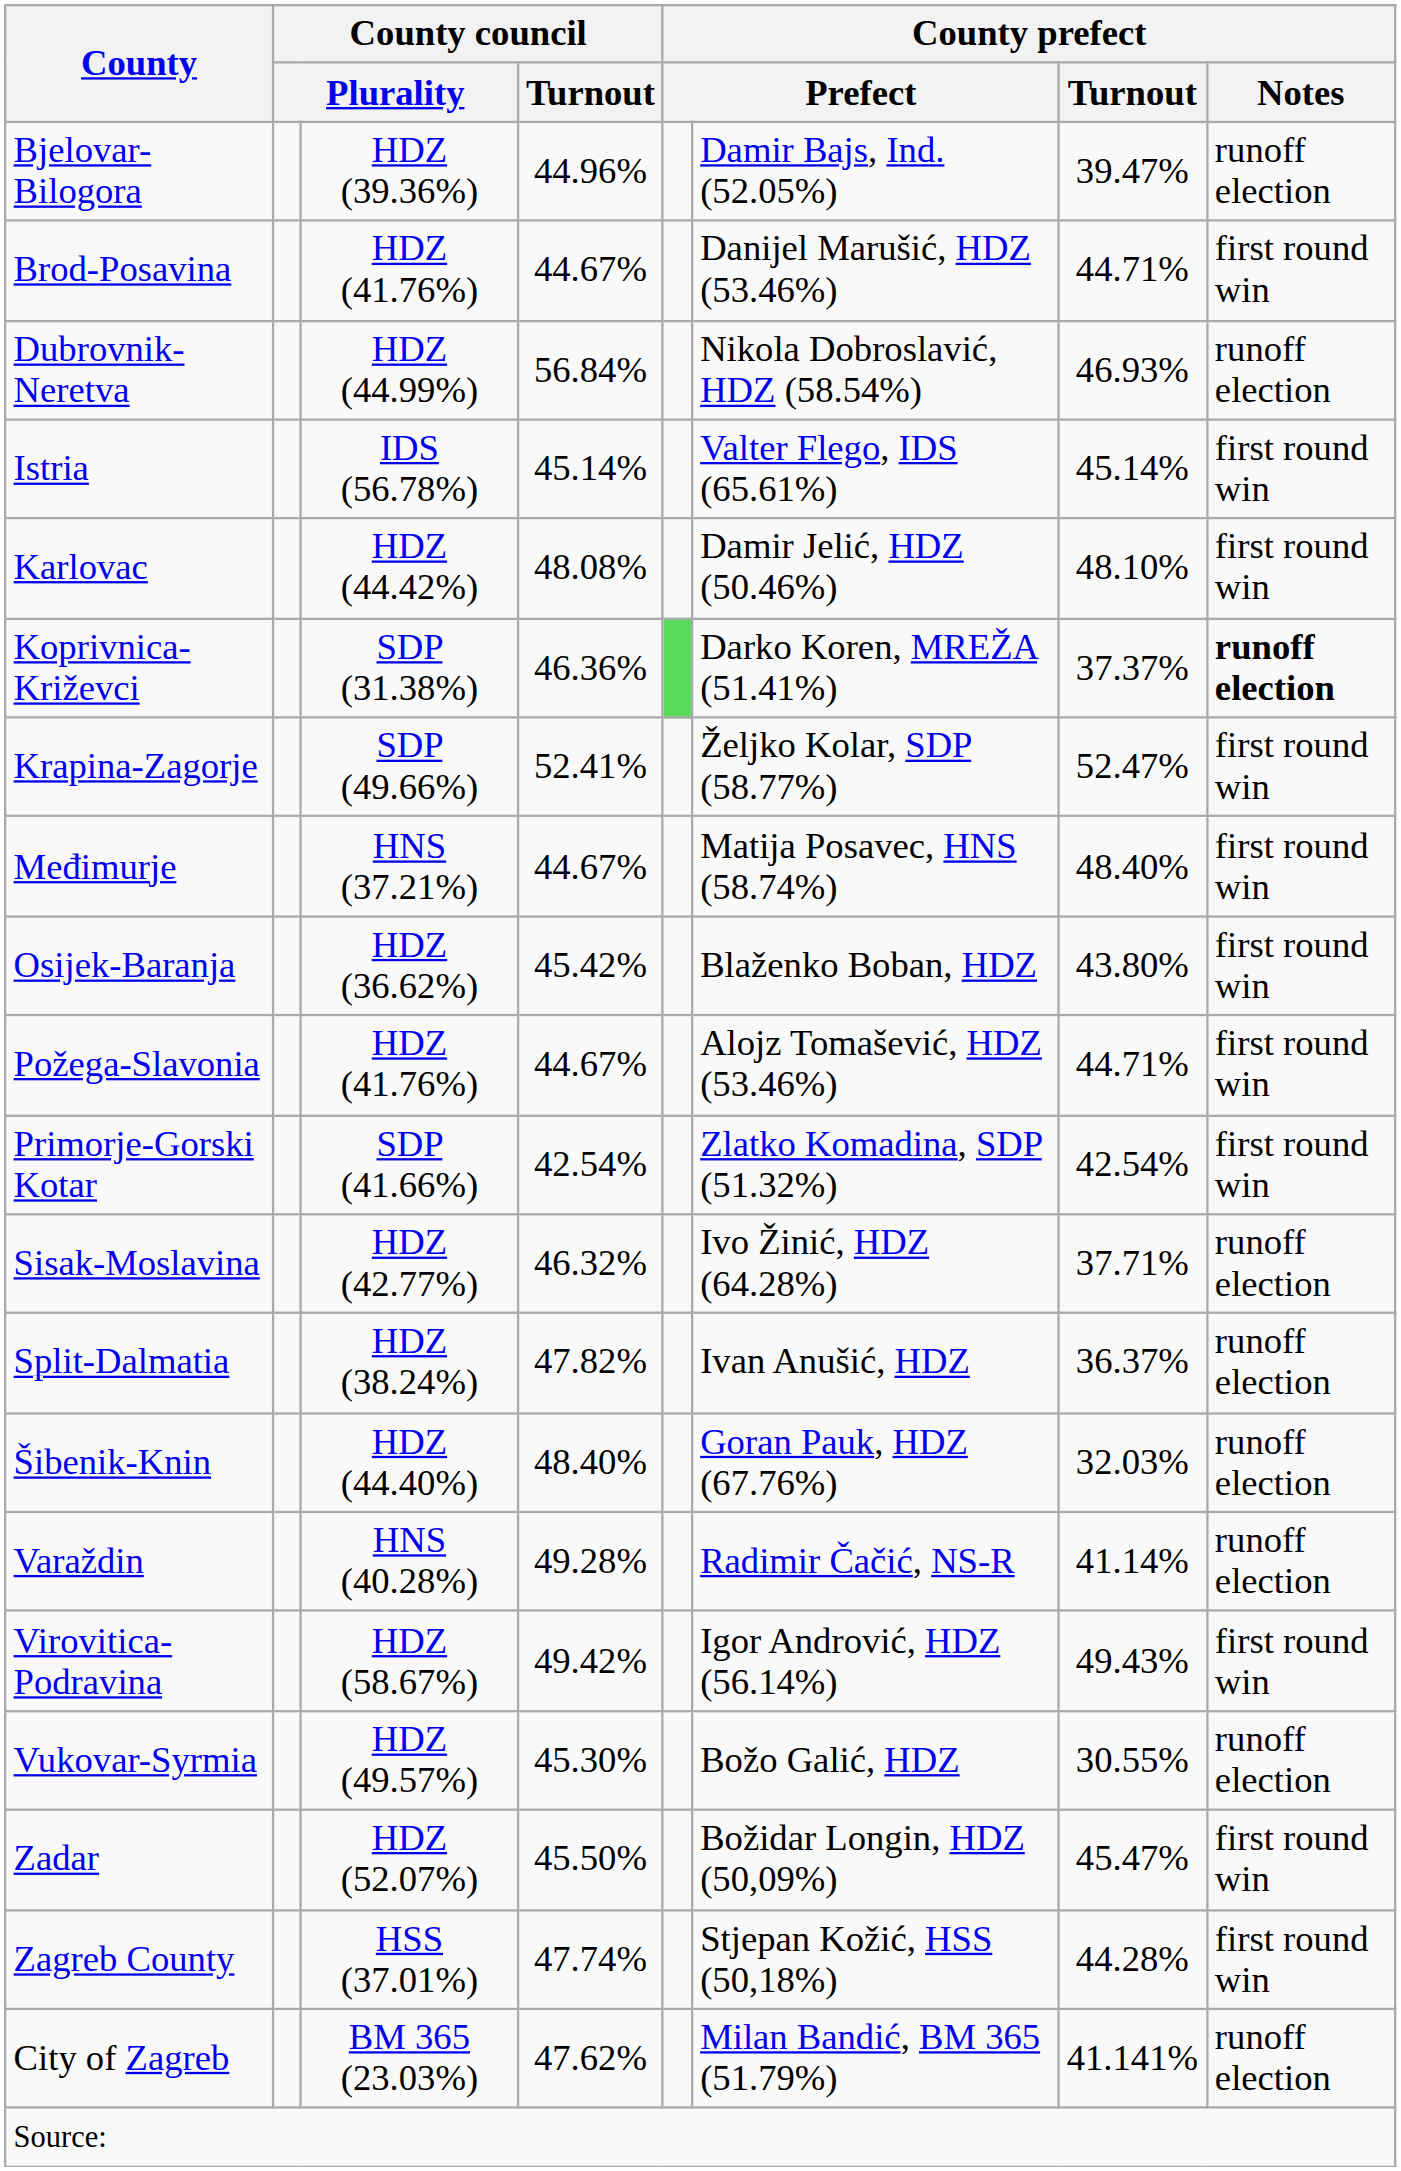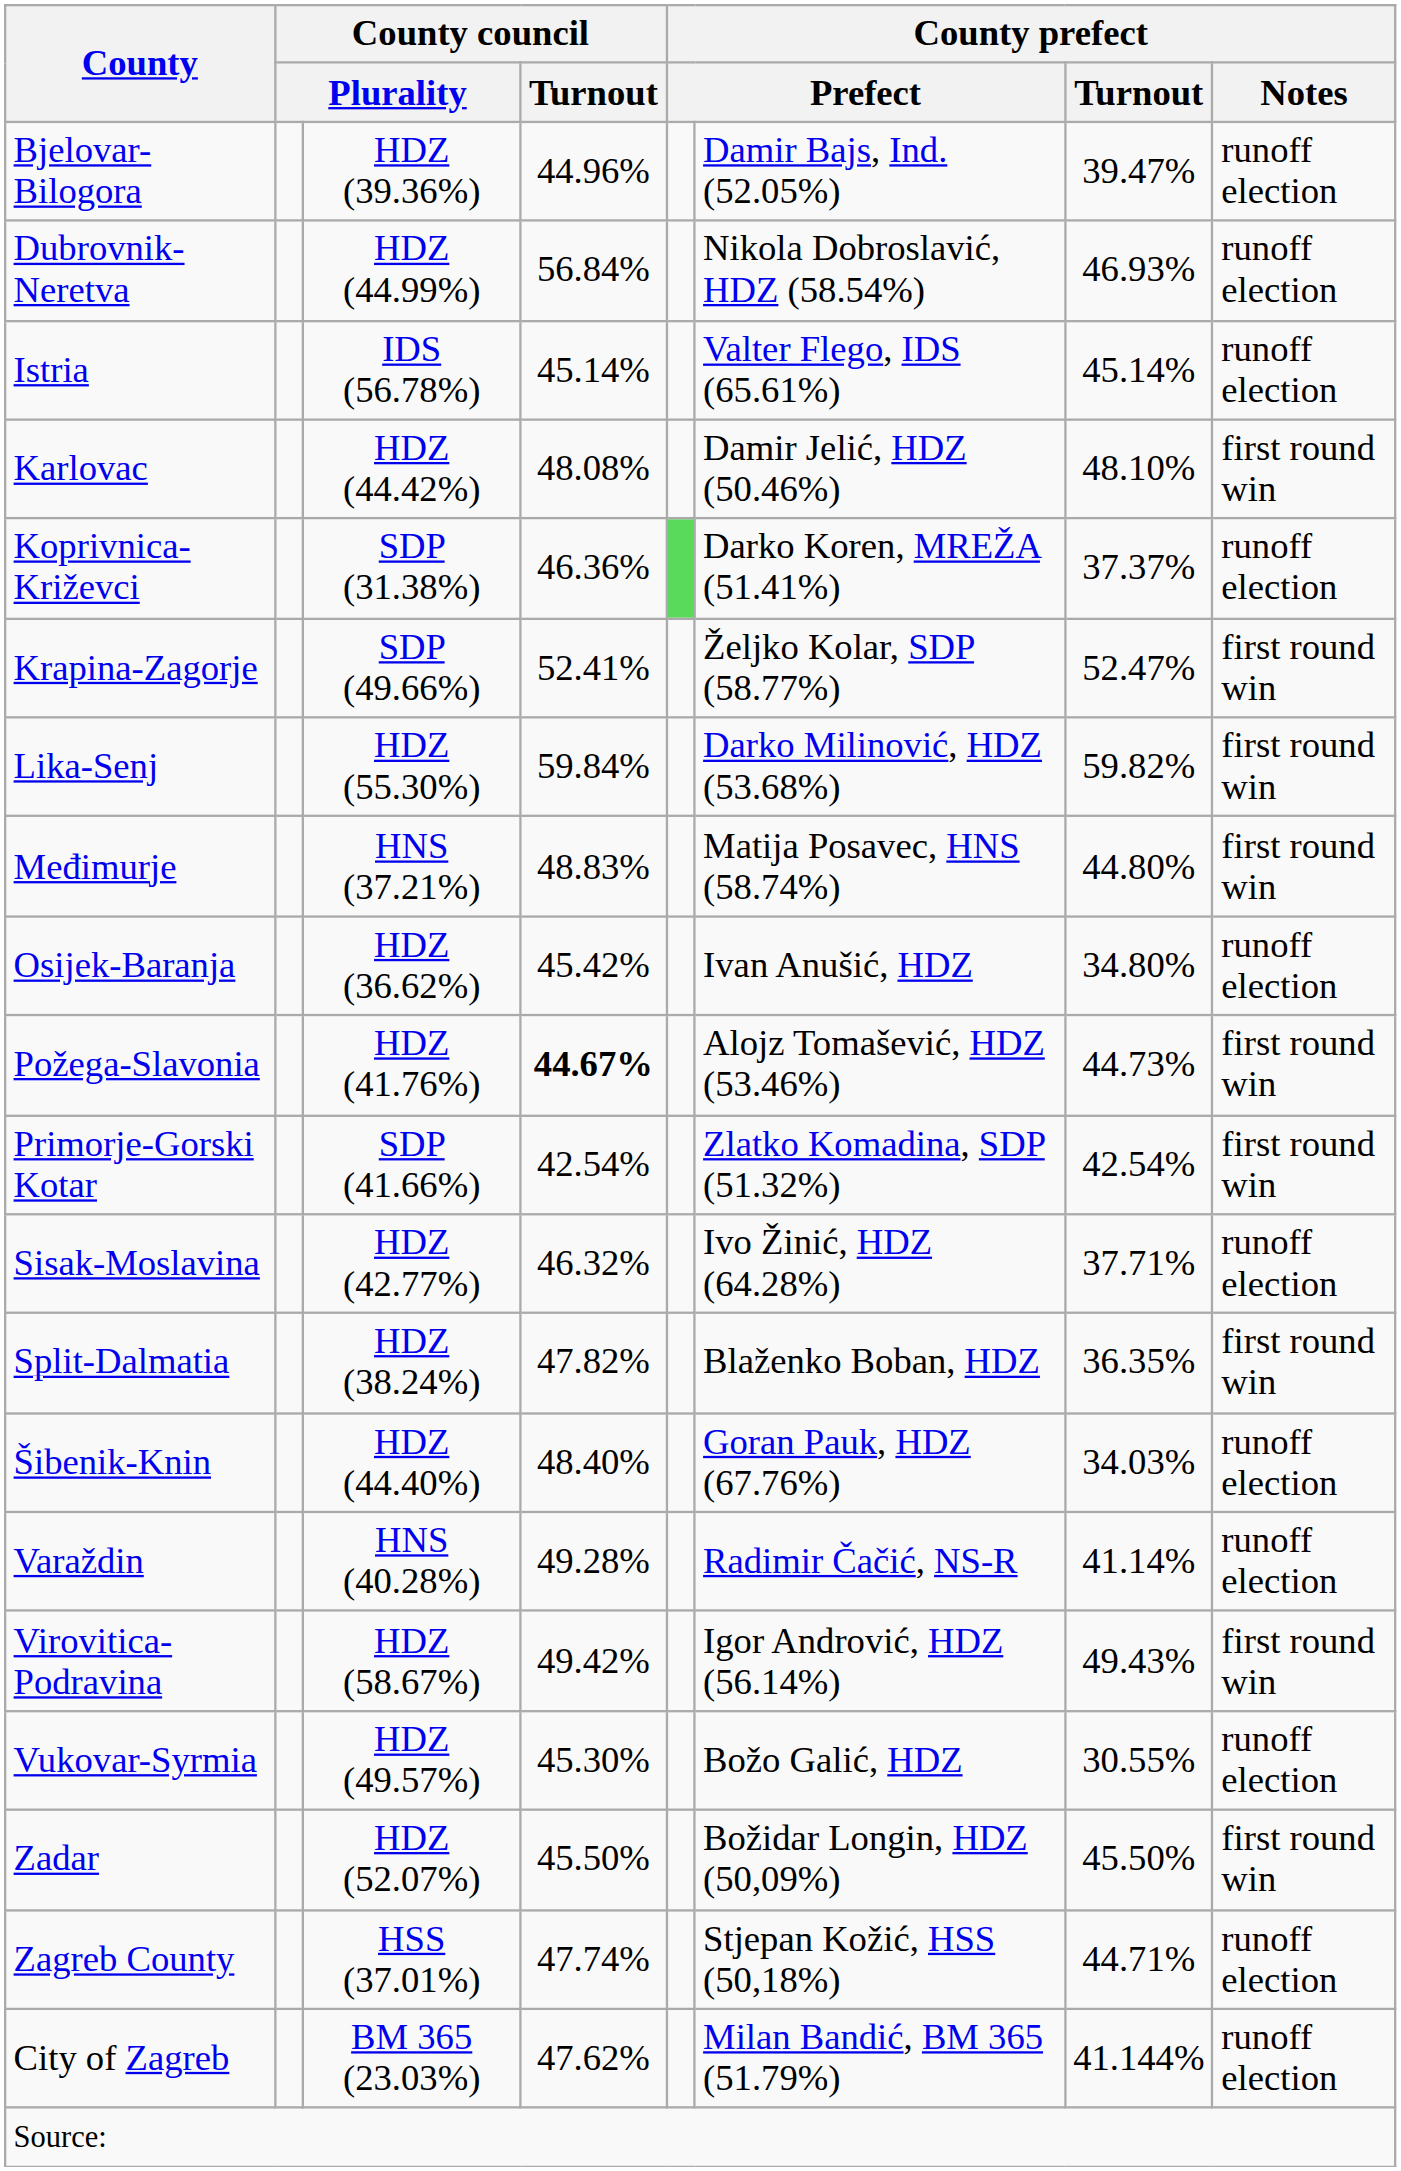- row: Brod-Posavina | HDZ (41.76%) | 44.67% | Danijel Marušić, HDZ (53.46%) | 44.71% | first round win
Istria | County prefect / Notes: first round win -> runoff election
Koprivnica-Križevci | County prefect / Notes: bold -> normal
+ row: Lika-Senj | HDZ (55.30%) | 59.84% | Darko Milinović, HDZ (53.68%) | 59.82% | first round win
Međimurje | County council / Turnout: 44.67% -> 48.83%
Međimurje | County prefect / Turnout: 48.40% -> 44.80%
Osijek-Baranja | column 6: Blaženko Boban, HDZ -> Ivan Anušić, HDZ
Osijek-Baranja | County prefect / Turnout: 43.80% -> 34.80%
Osijek-Baranja | County prefect / Notes: first round win -> runoff election
Požega-Slavonia | County council / Turnout: normal -> bold
Požega-Slavonia | County prefect / Turnout: 44.71% -> 44.73%
Split-Dalmatia | column 6: Ivan Anušić, HDZ -> Blaženko Boban, HDZ
Split-Dalmatia | County prefect / Turnout: 36.37% -> 36.35%
Split-Dalmatia | County prefect / Notes: runoff election -> first round win
Šibenik-Knin | County prefect / Turnout: 32.03% -> 34.03%
Zadar | County prefect / Turnout: 45.47% -> 45.50%
Zagreb County | County prefect / Turnout: 44.28% -> 44.71%
Zagreb County | County prefect / Notes: first round win -> runoff election
City of Zagreb | County prefect / Turnout: 41.141% -> 41.144%
